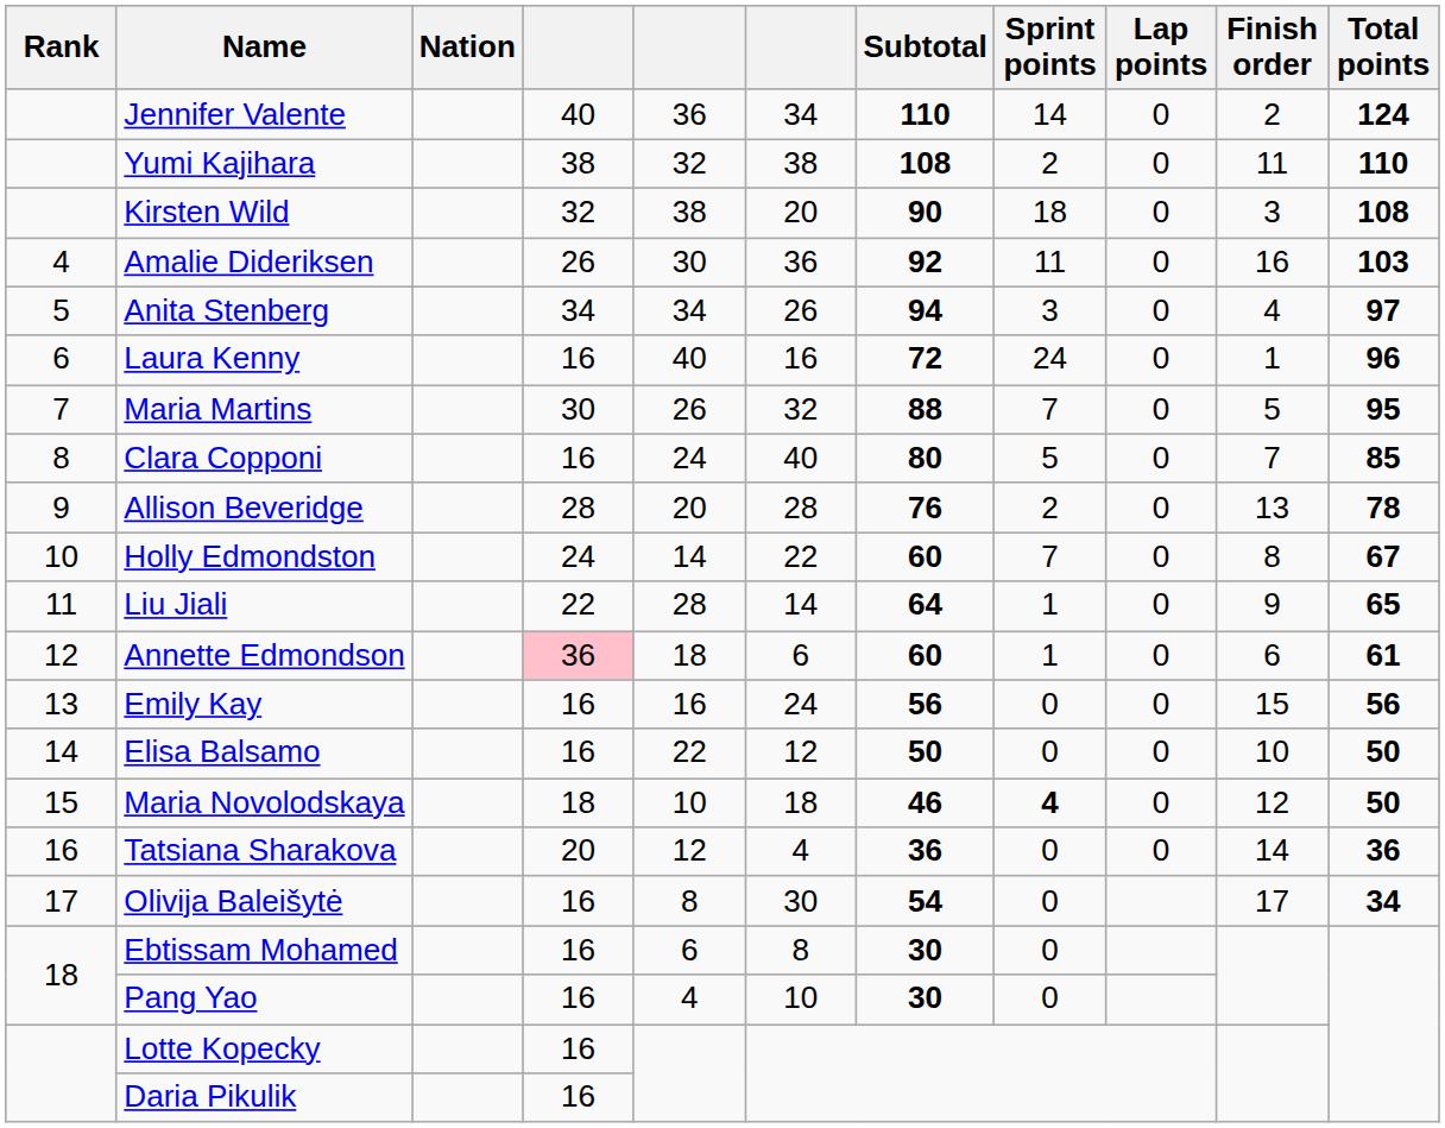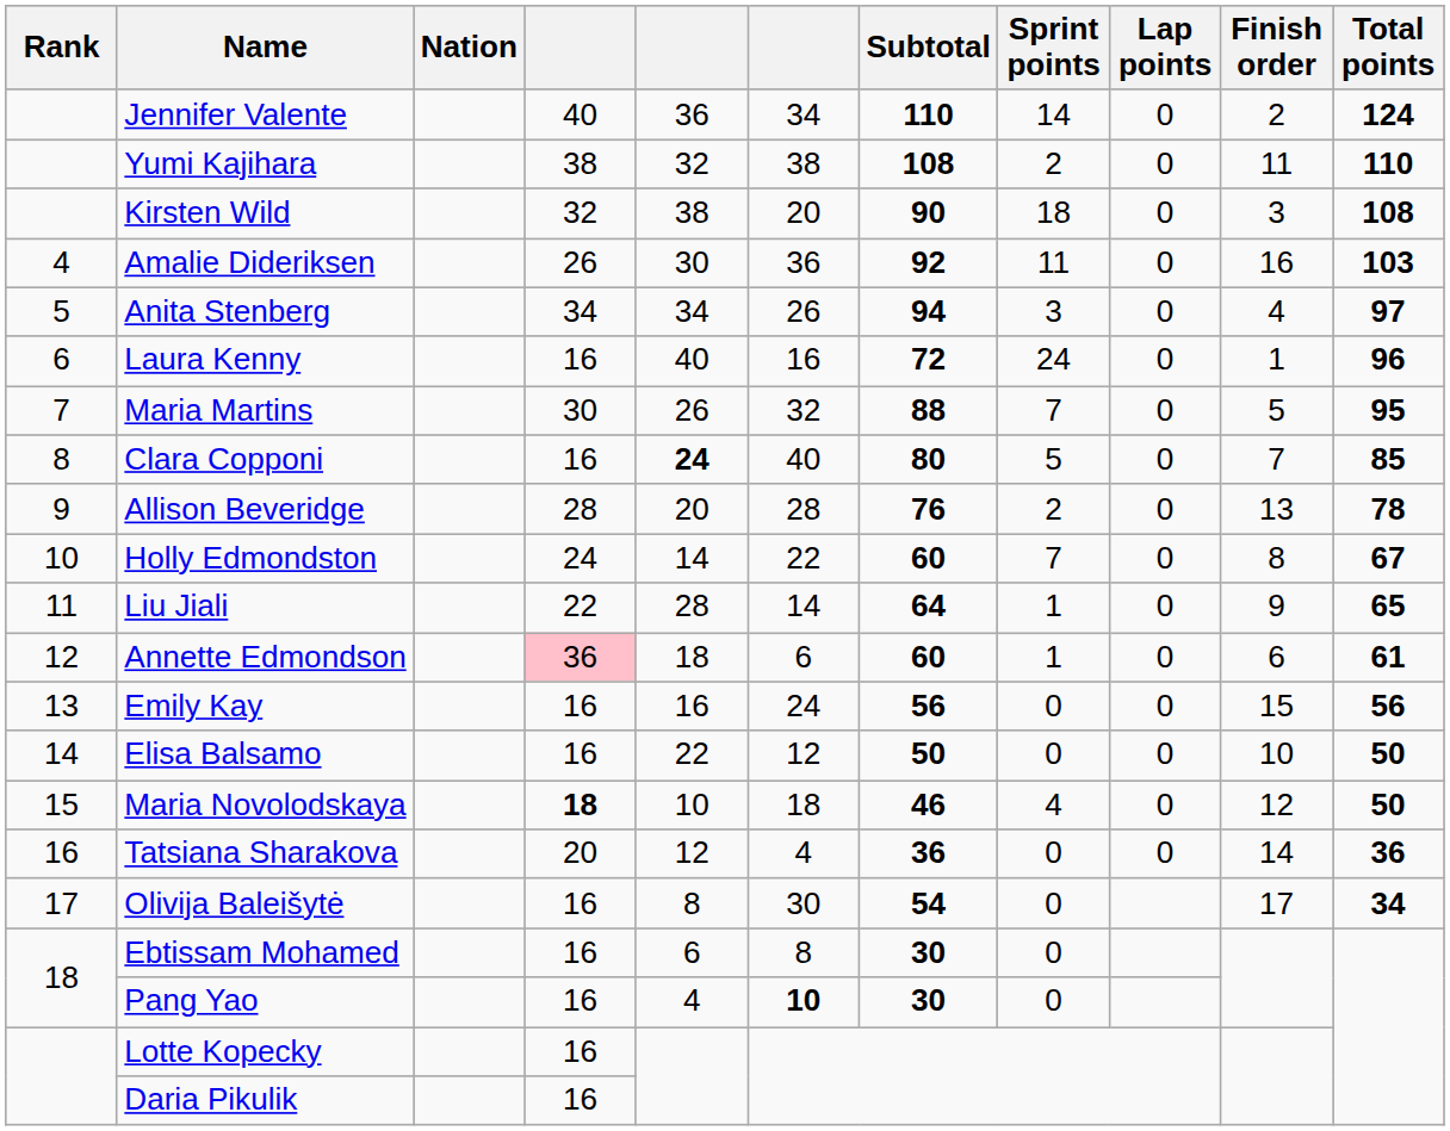Clara Copponi | column 5: normal -> bold
Maria Novolodskaya | column 4: normal -> bold
Maria Novolodskaya | Sprint points: bold -> normal
Pang Yao | column 6: normal -> bold
